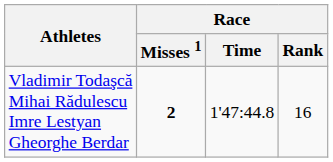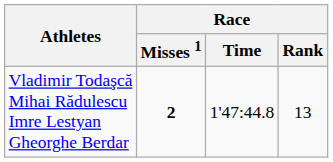row 3 | Race / Rank: 16 -> 13
